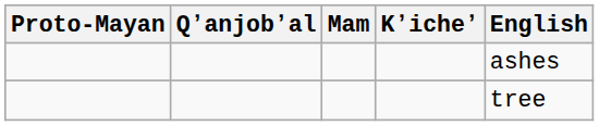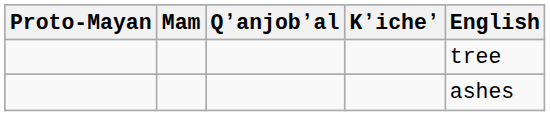columns swapped: Qʼanjobʼal <-> Mam
row 2 | English: ashes -> tree
row 3 | English: tree -> ashes
